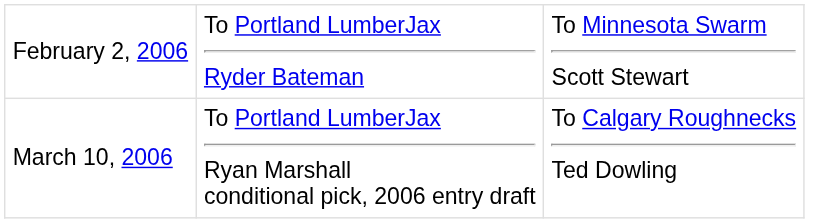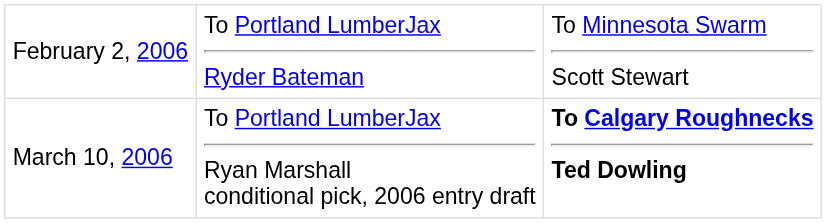March 10, 2006 | column 3: normal -> bold
